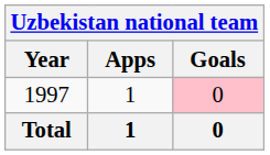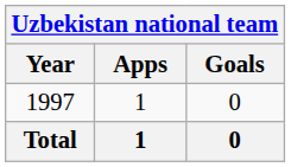1997 | Goals: pink background -> no background
